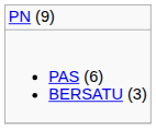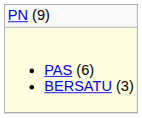row 2 | column 1: no background -> lightyellow background
